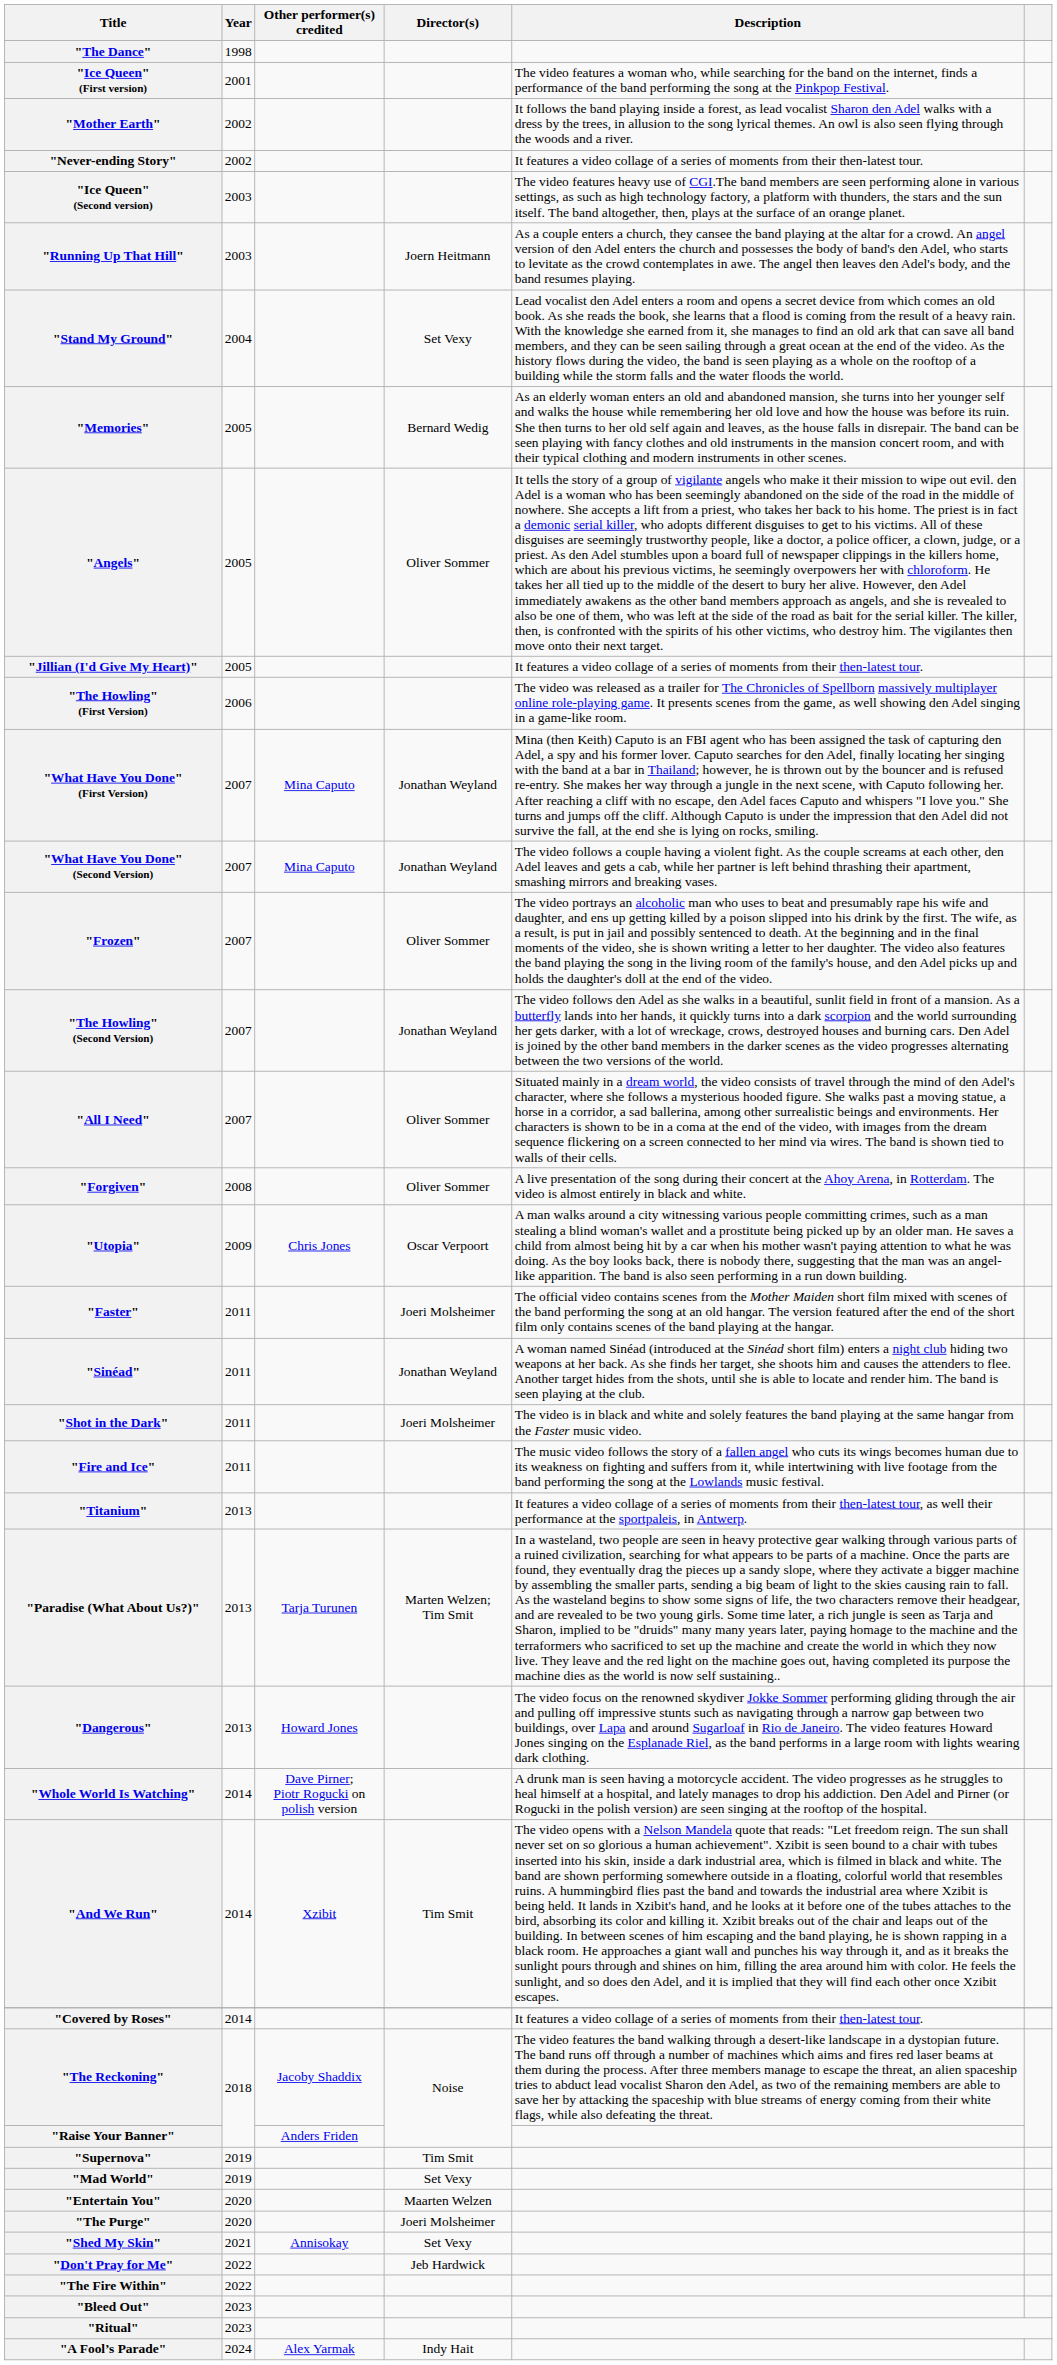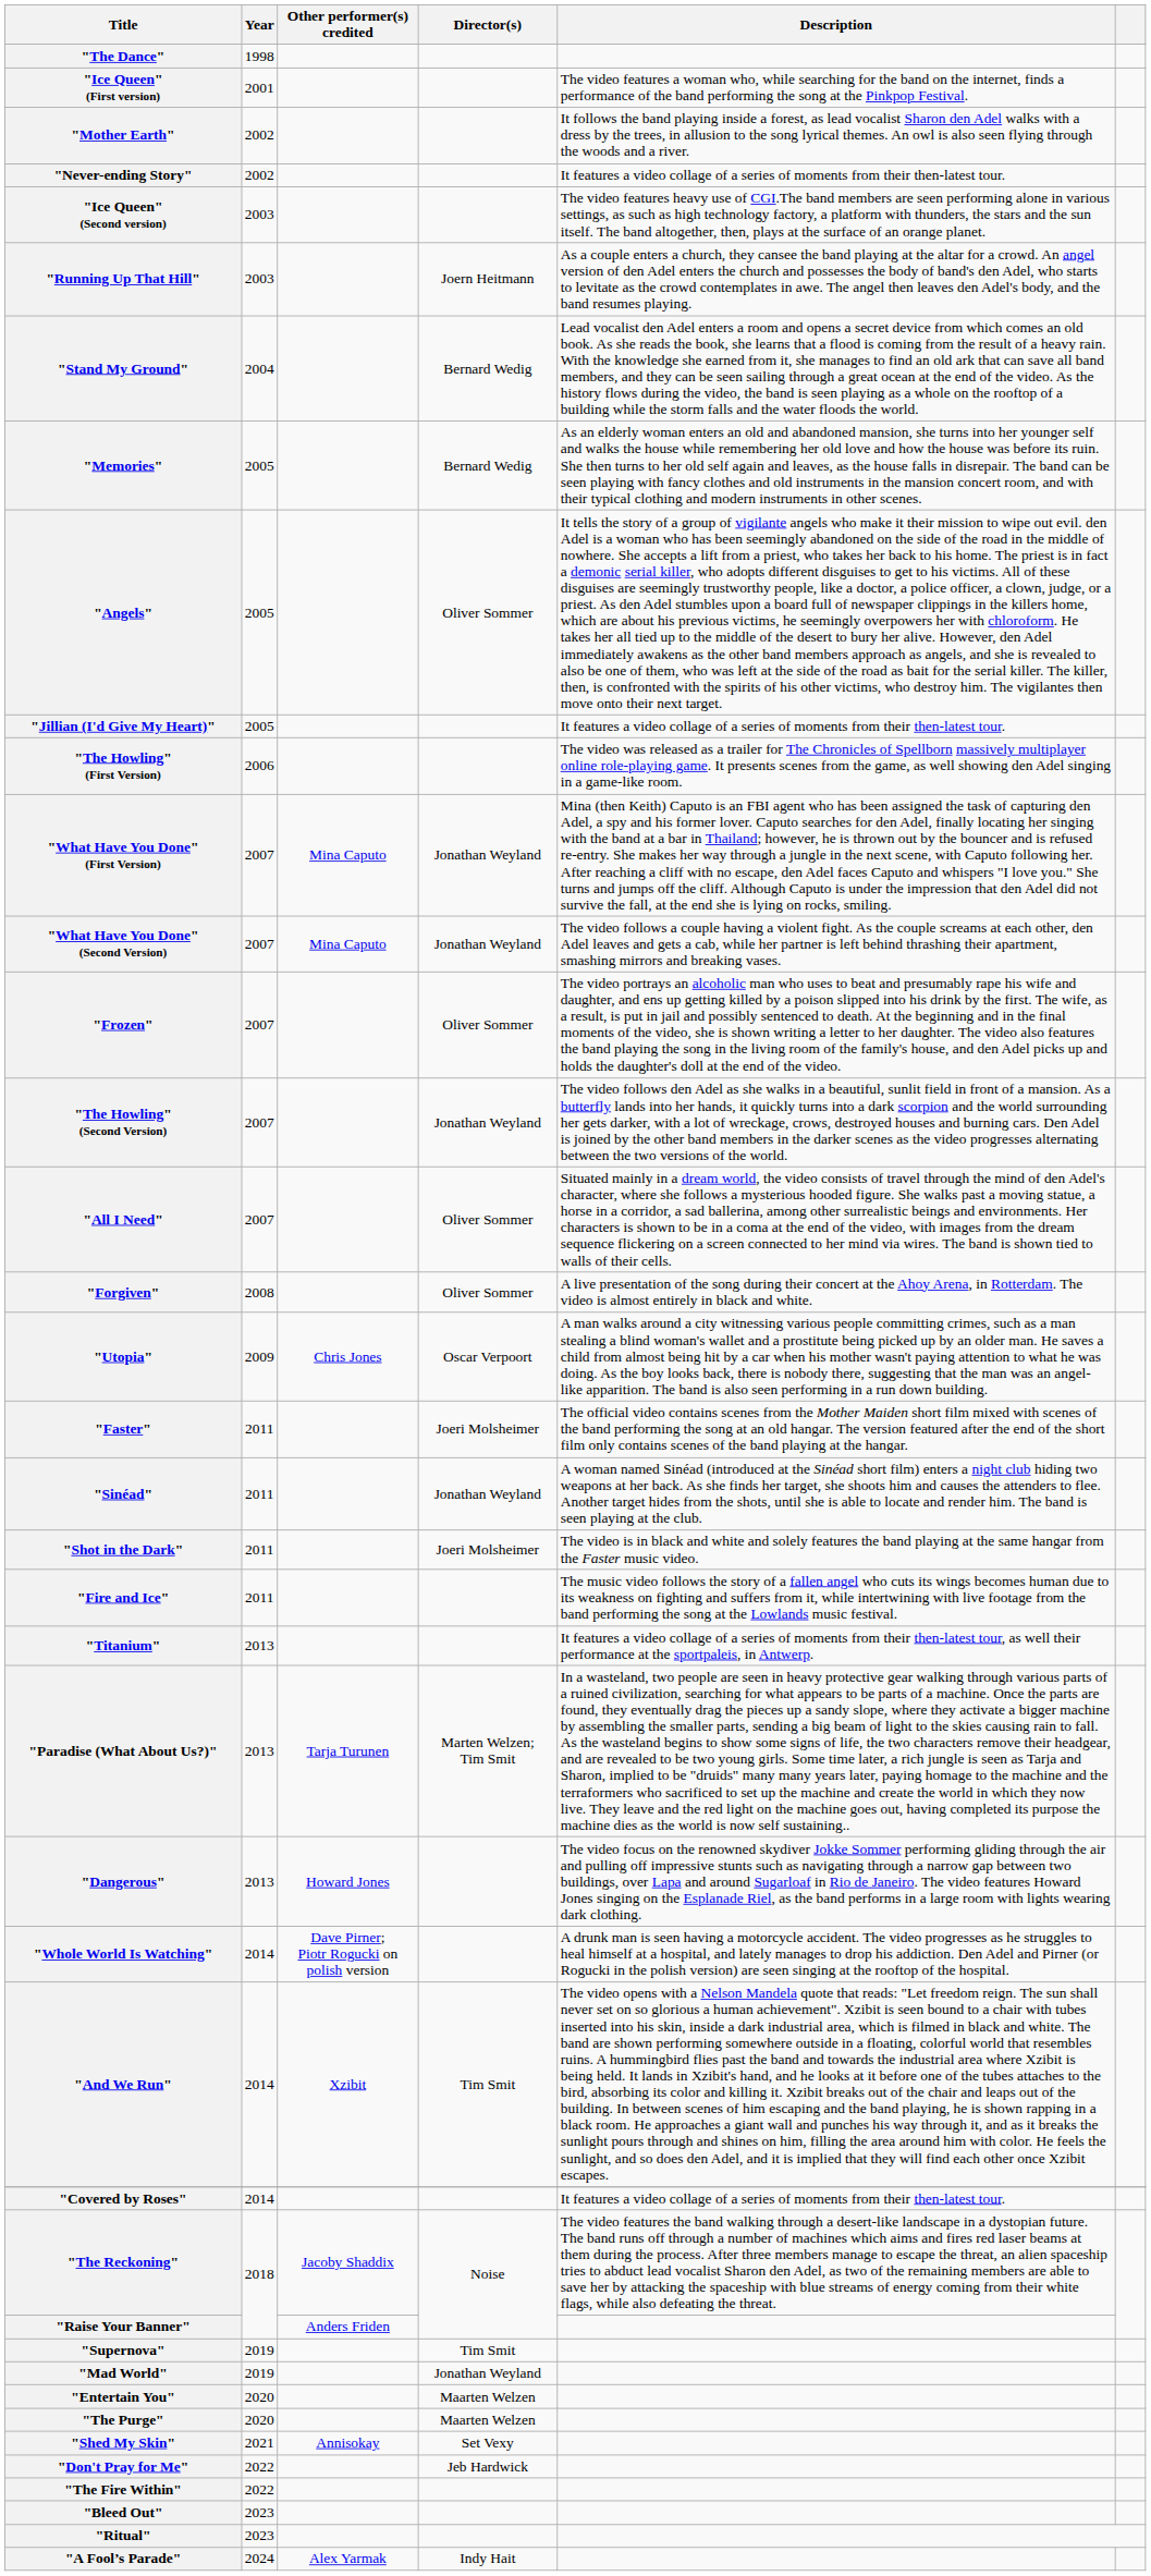"Stand My Ground" | Director(s): Set Vexy -> Bernard Wedig
"Mad World" | Director(s): Set Vexy -> Jonathan Weyland
"The Purge" | Director(s): Joeri Molsheimer -> Maarten Welzen
